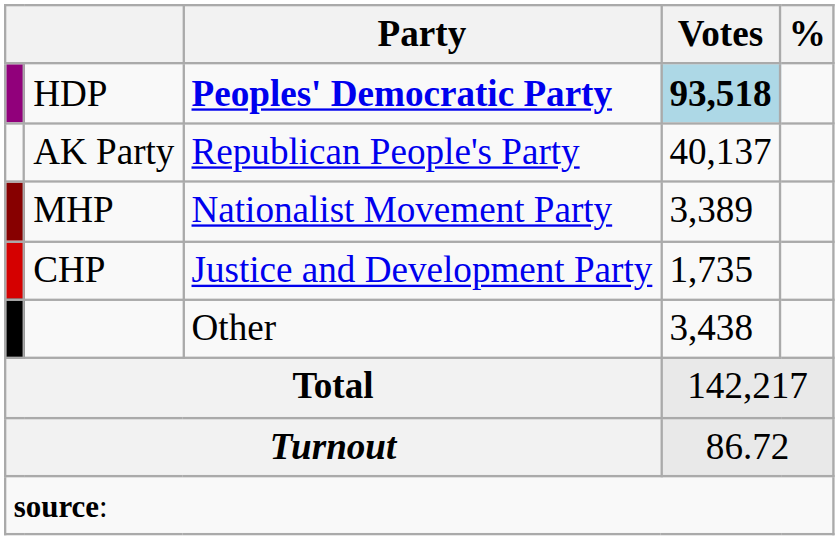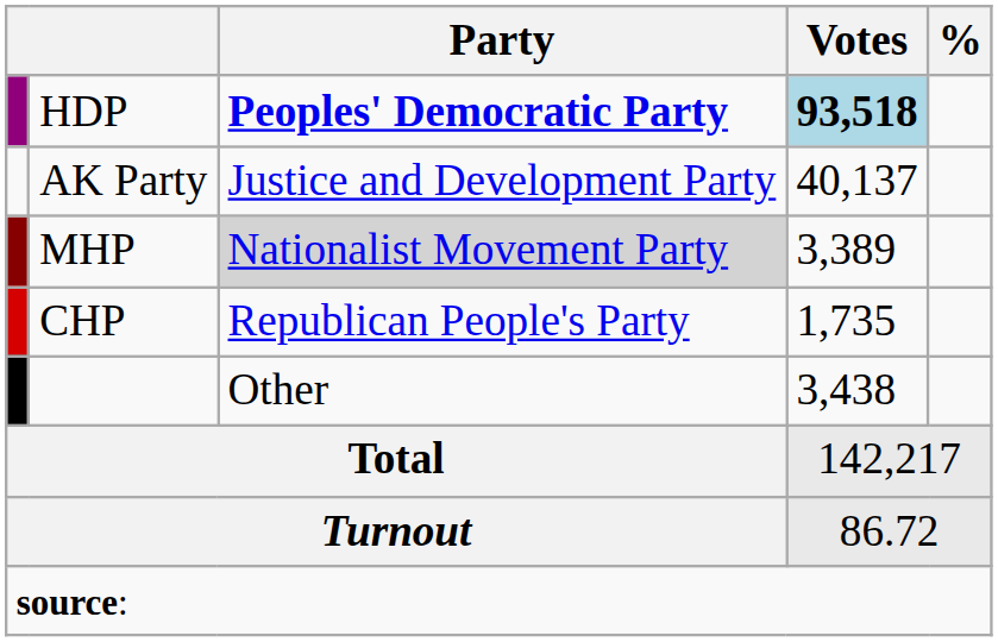AK Party | Party: Republican People's Party -> Justice and Development Party
MHP | Party: no background -> lightgrey background
CHP | Party: Justice and Development Party -> Republican People's Party
